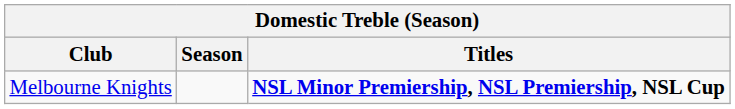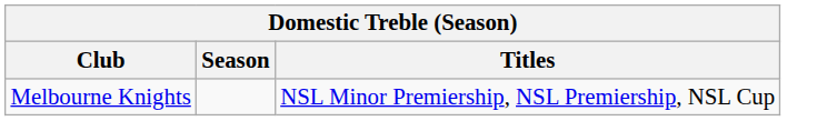Melbourne Knights | Titles: bold -> normal
